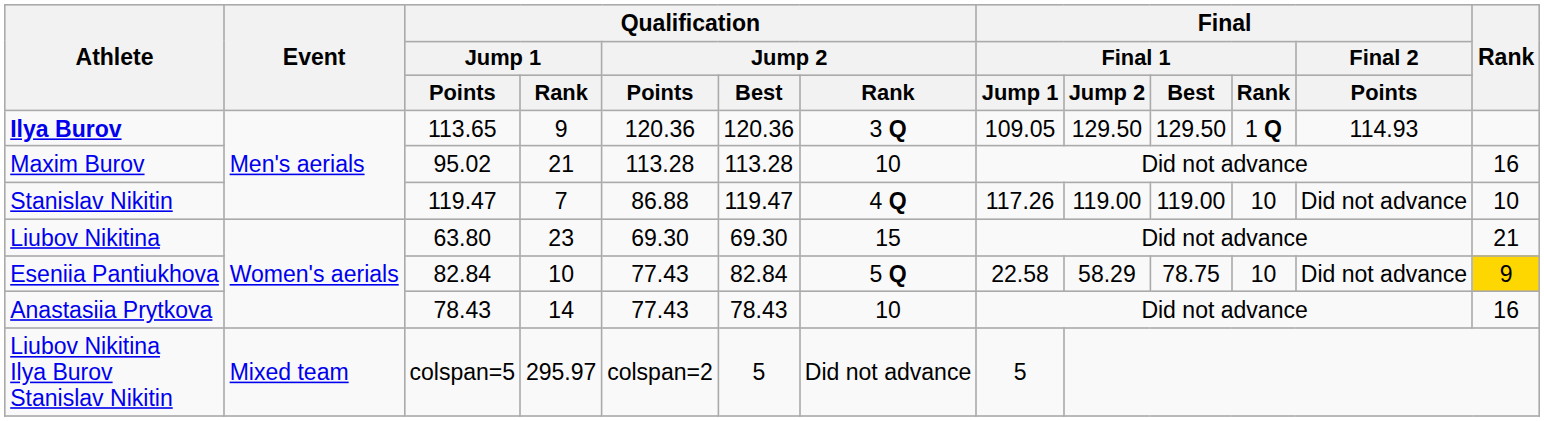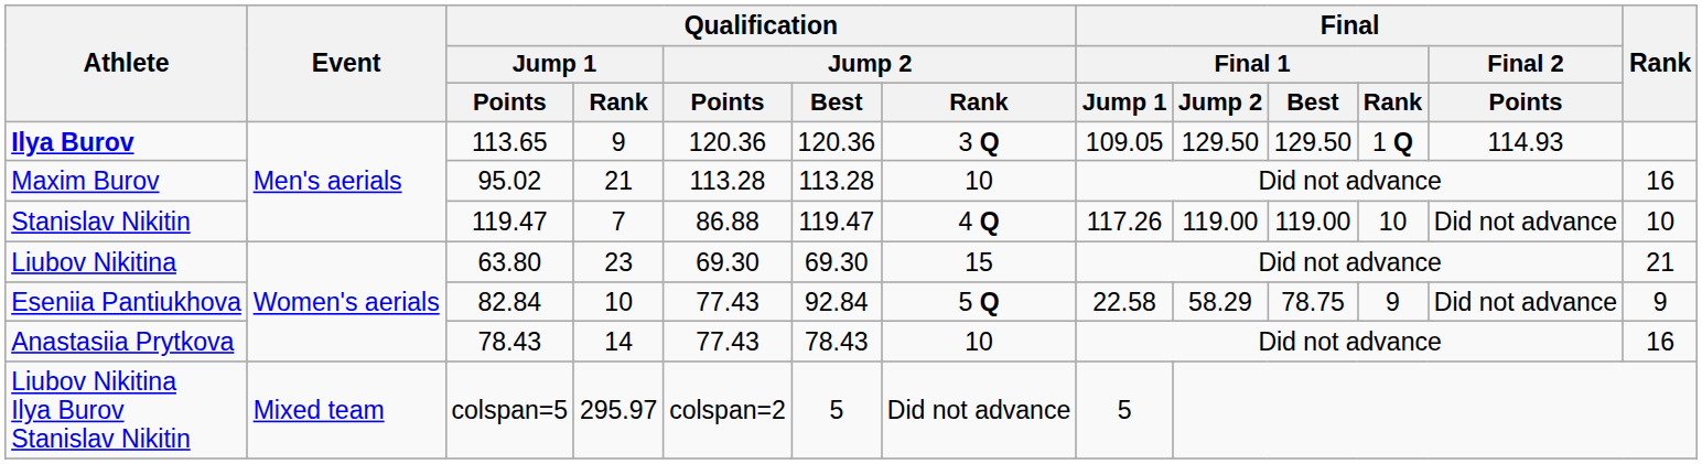Eseniia Pantiukhova | Qualification / Jump 2 / Best: 82.84 -> 92.84
Eseniia Pantiukhova | Final / Final 1 / Rank: 10 -> 9
Eseniia Pantiukhova | Rank: gold background -> no background
